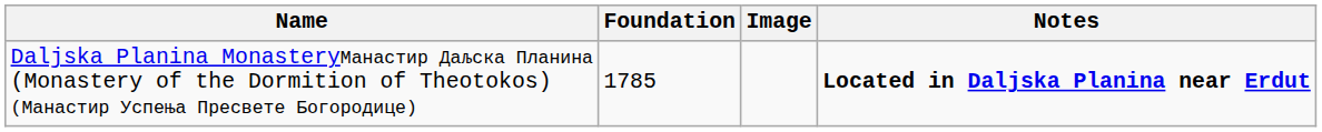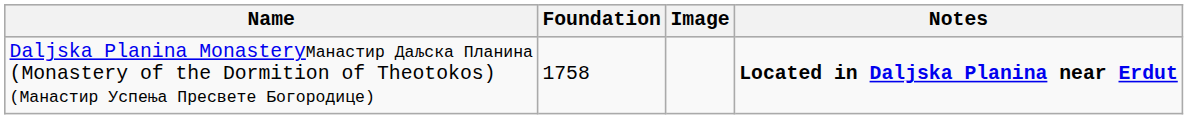row 2 | Foundation: 1785 -> 1758
